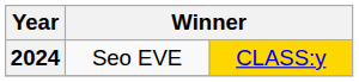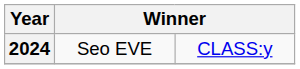2024 | column 3: gold background -> no background
